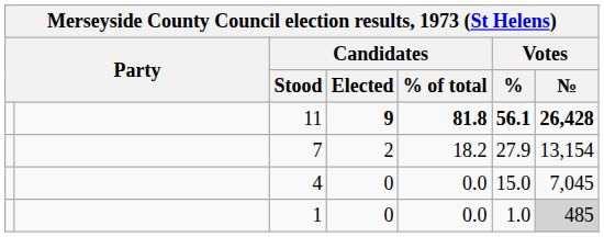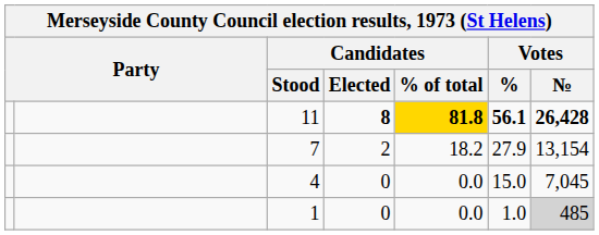11 | Candidates / Elected: 9 -> 8
11 | Candidates / % of total: no background -> gold background
